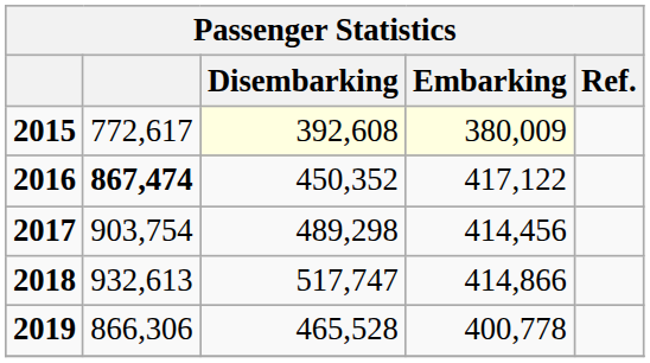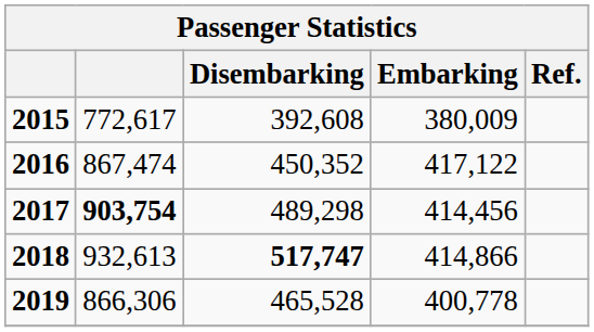2015 | Disembarking: lightyellow background -> no background
2015 | Embarking: lightyellow background -> no background
2016 | column 2: bold -> normal
2017 | column 2: normal -> bold
2018 | Disembarking: normal -> bold
